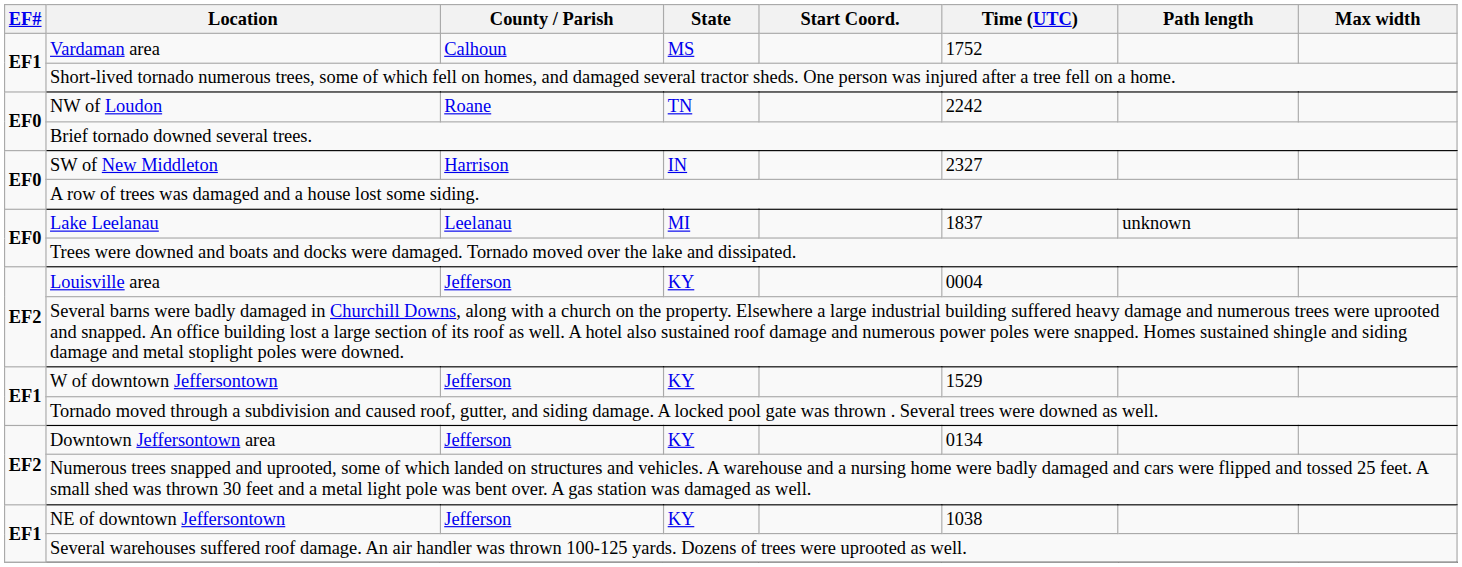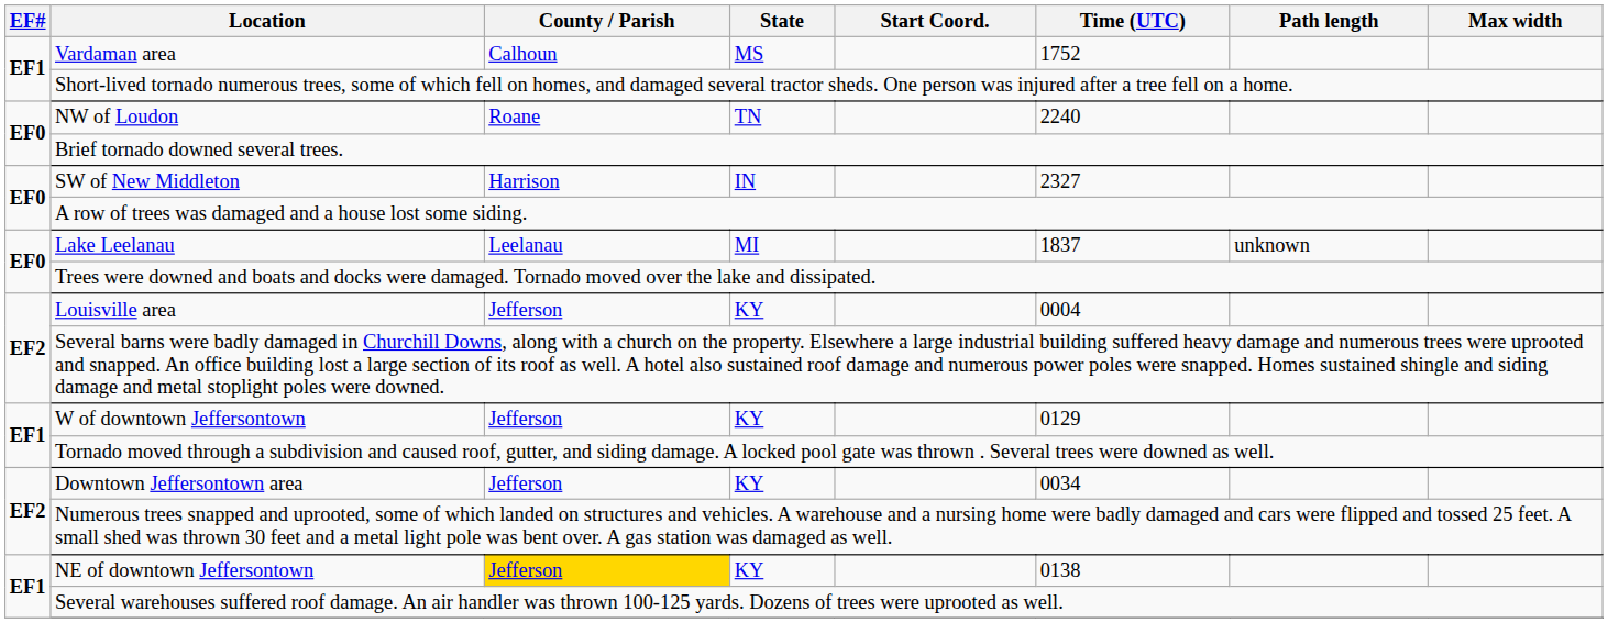NW of Loudon | Time (UTC): 2242 -> 2240
W of downtown Jeffersontown | Time (UTC): 1529 -> 0129
Downtown Jeffersontown area | Time (UTC): 0134 -> 0034
NE of downtown Jeffersontown | County / Parish: no background -> gold background
NE of downtown Jeffersontown | Time (UTC): 1038 -> 0138
